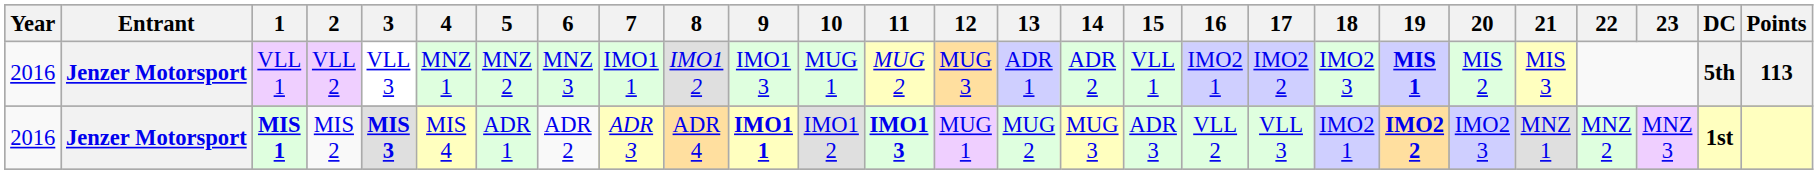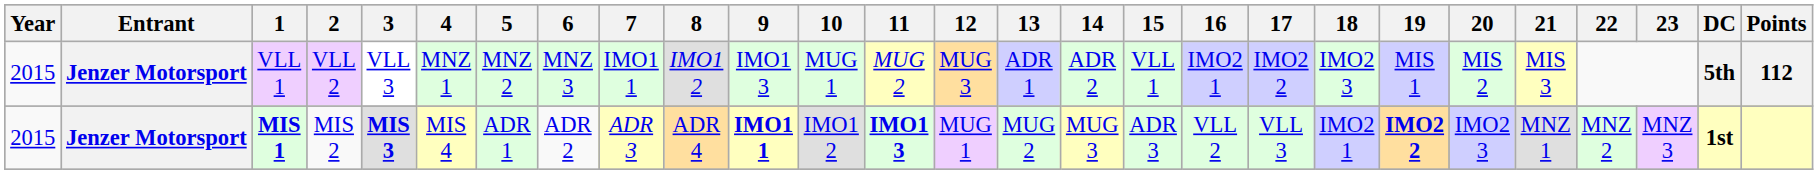row 2 | Year: 2016 -> 2015
row 2 | 19: bold -> normal
row 2 | Points: 113 -> 112
row 3 | Year: 2016 -> 2015
